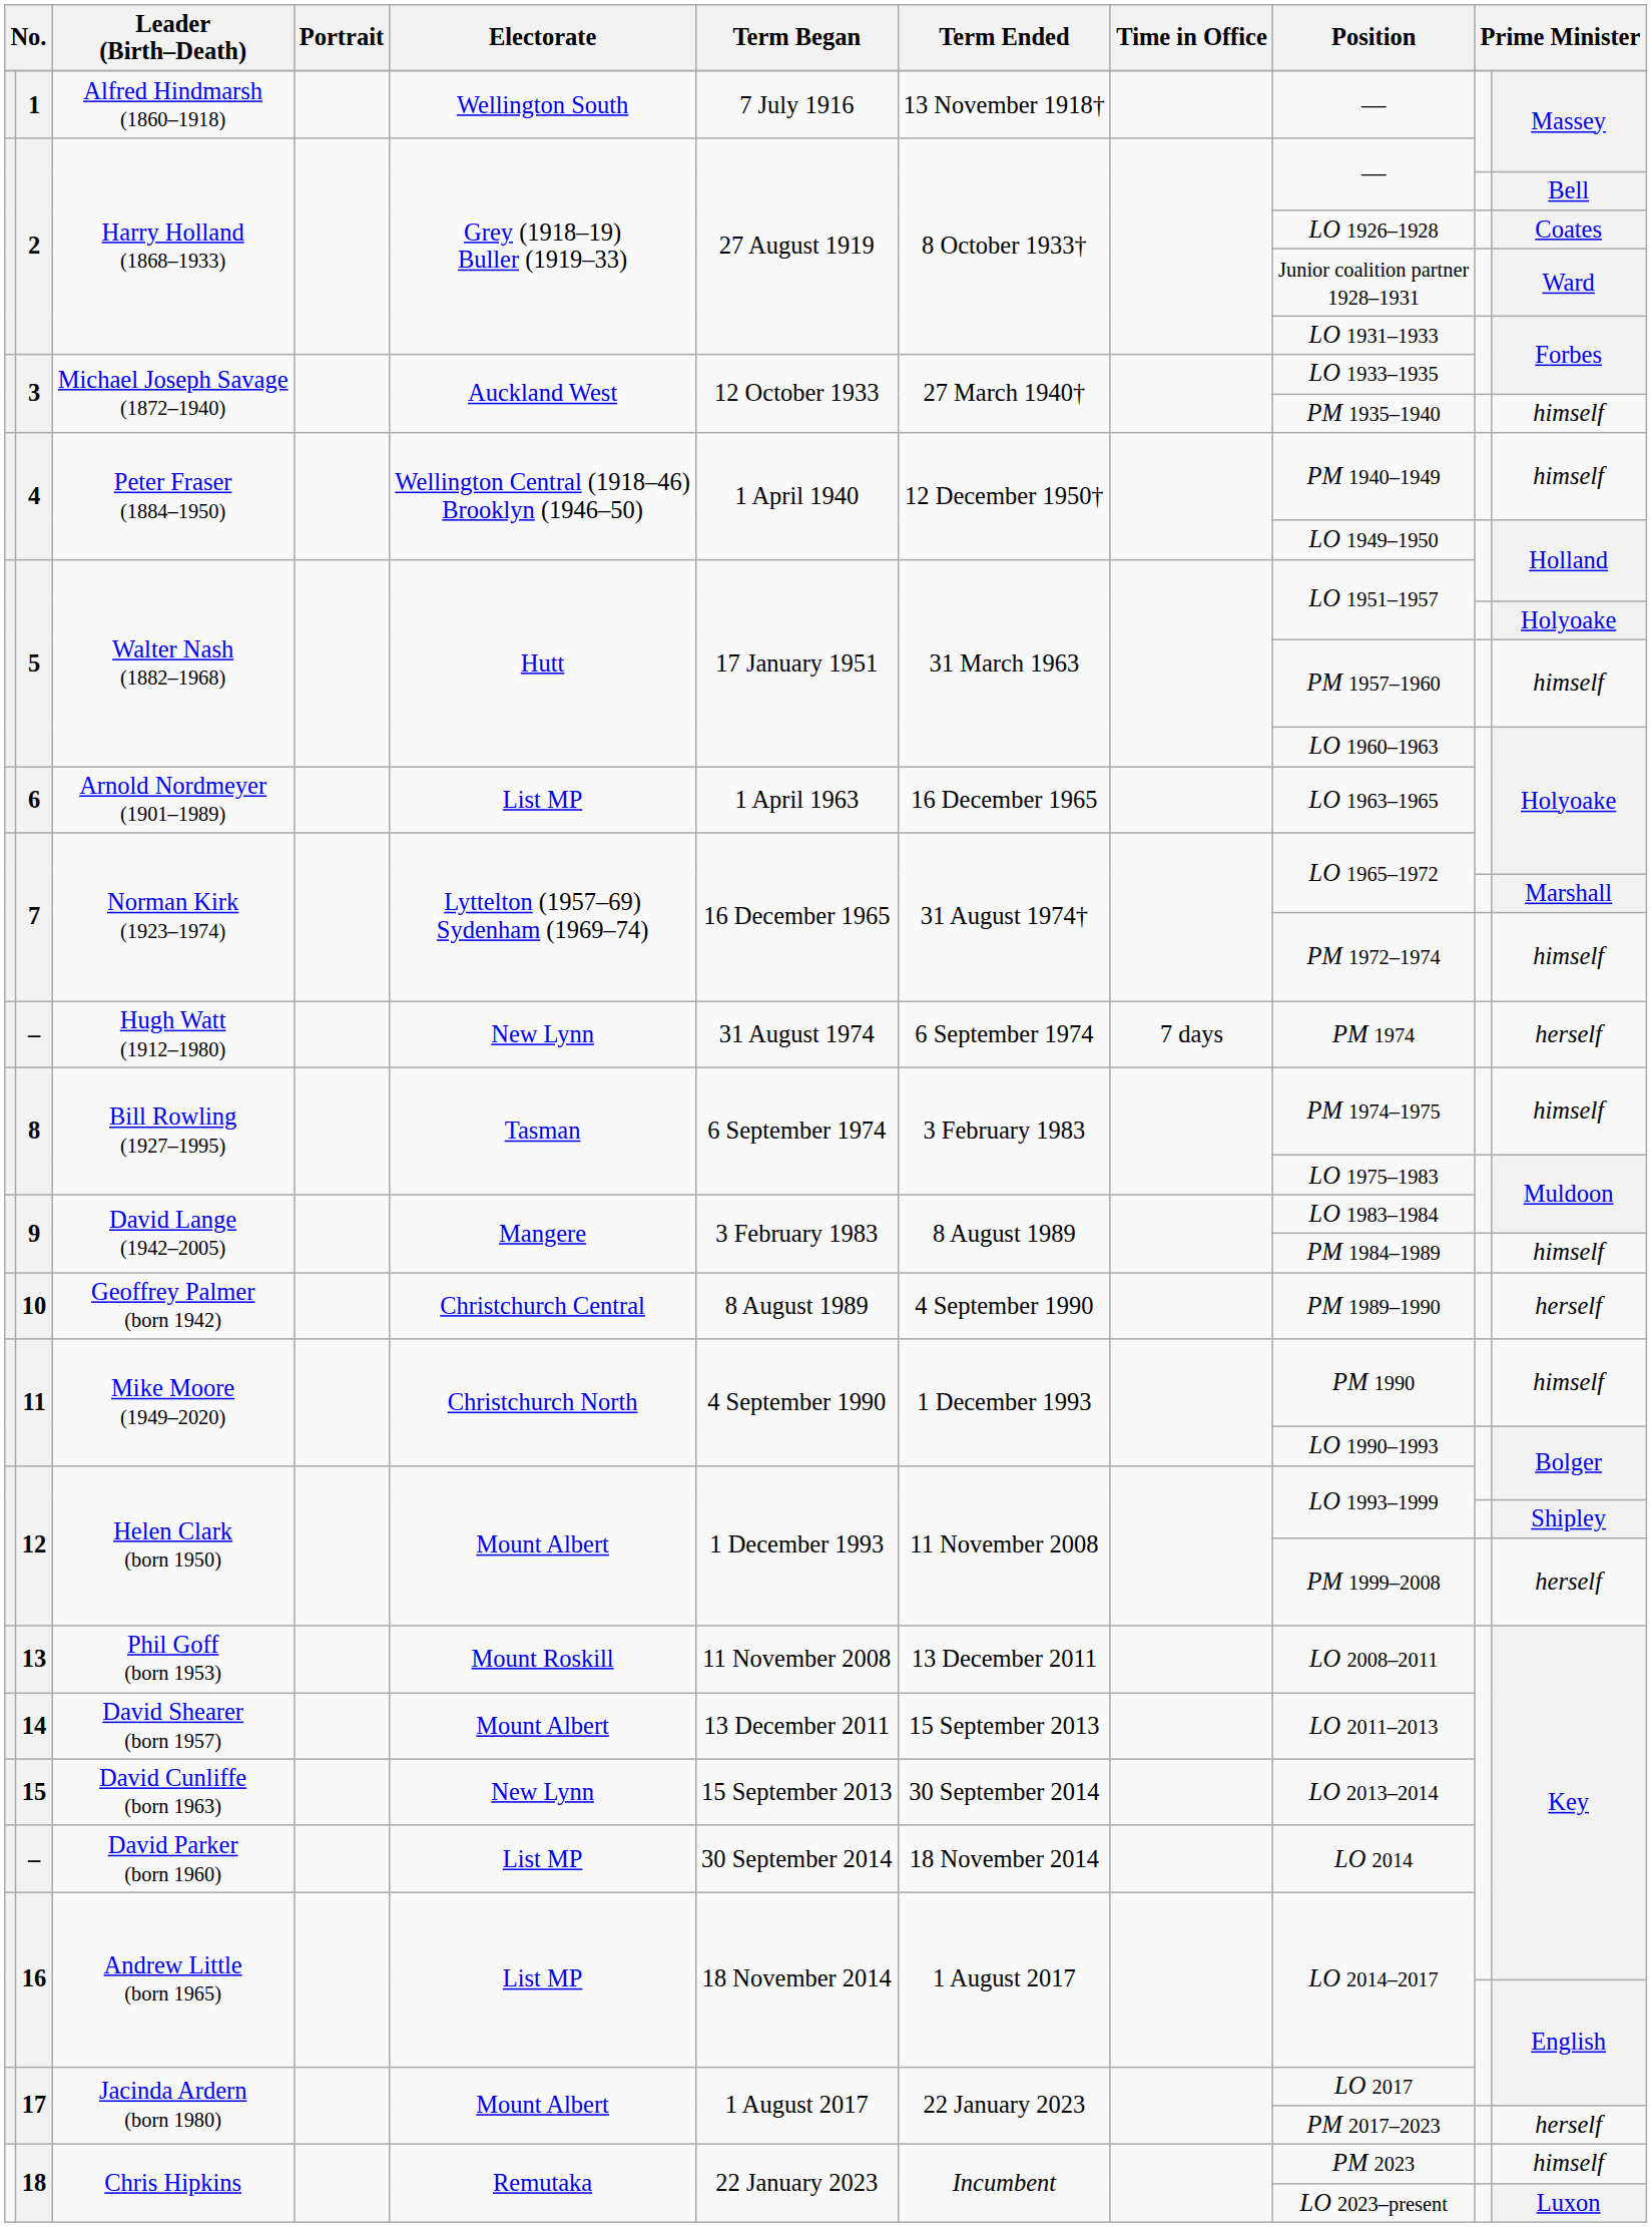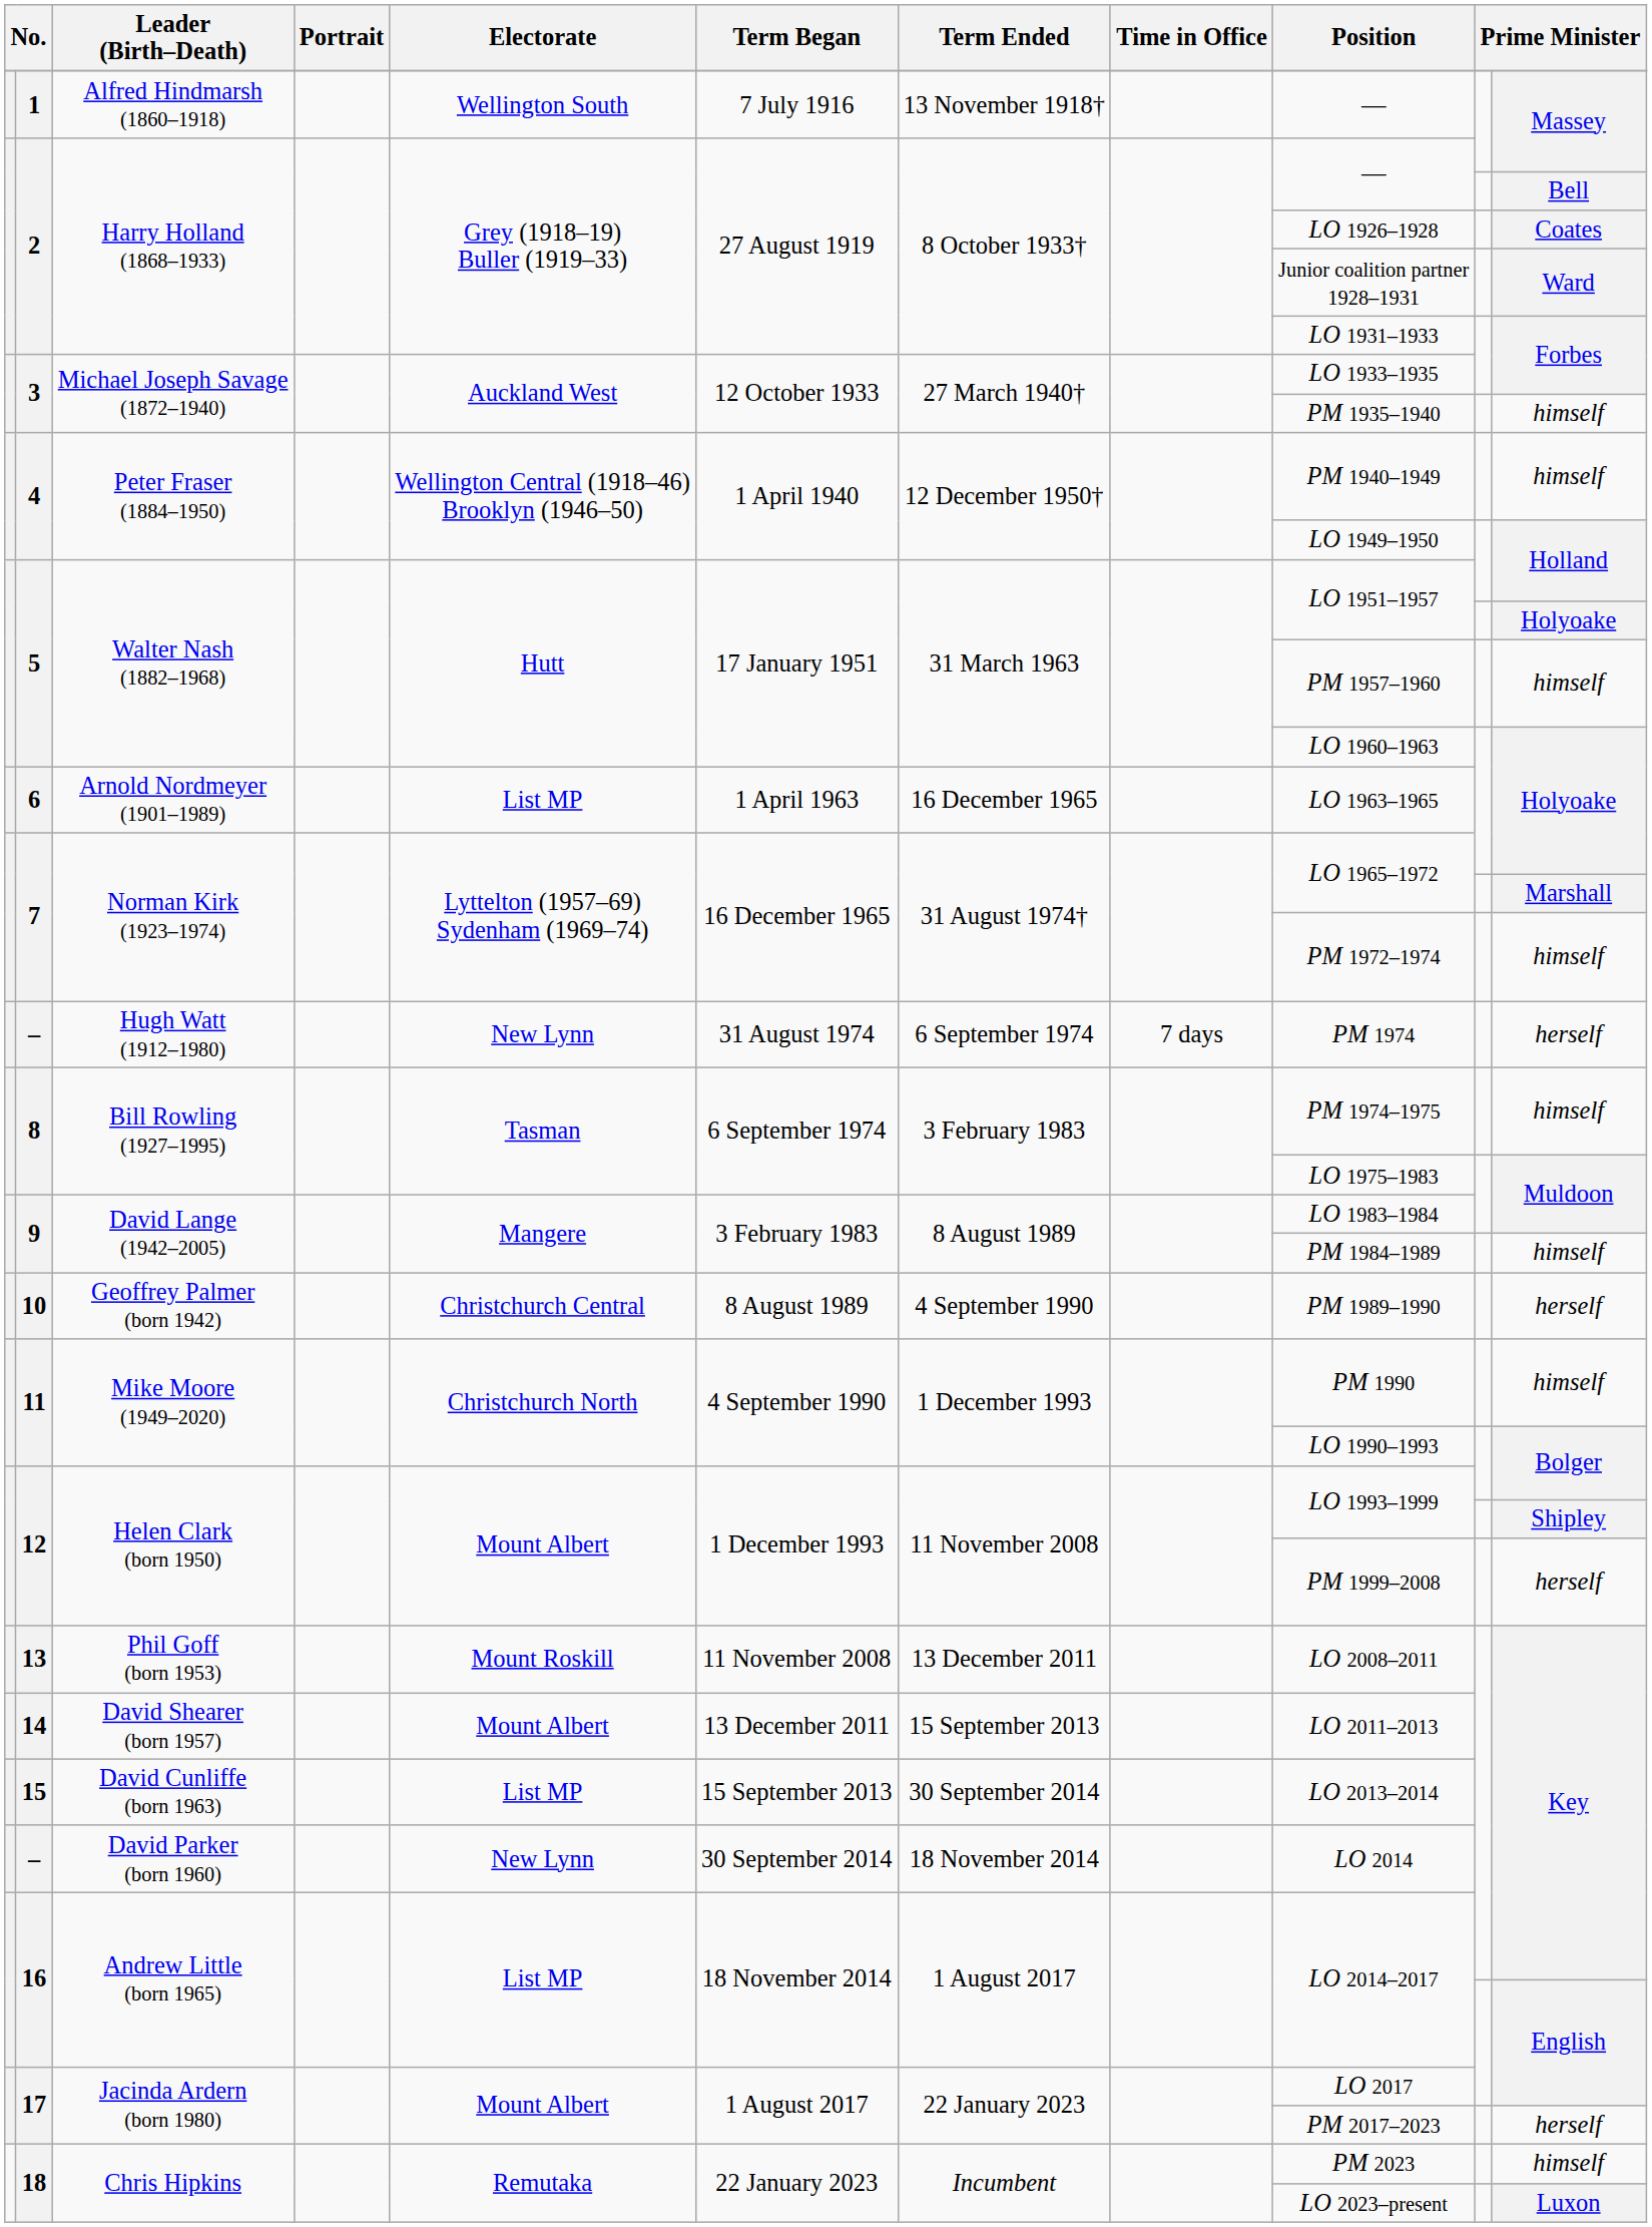David Cunliffe (born 1963) | Electorate: New Lynn -> List MP
David Parker (born 1960) | Electorate: List MP -> New Lynn
